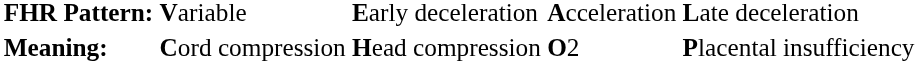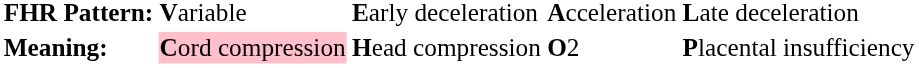Meaning: | column 2: no background -> pink background
